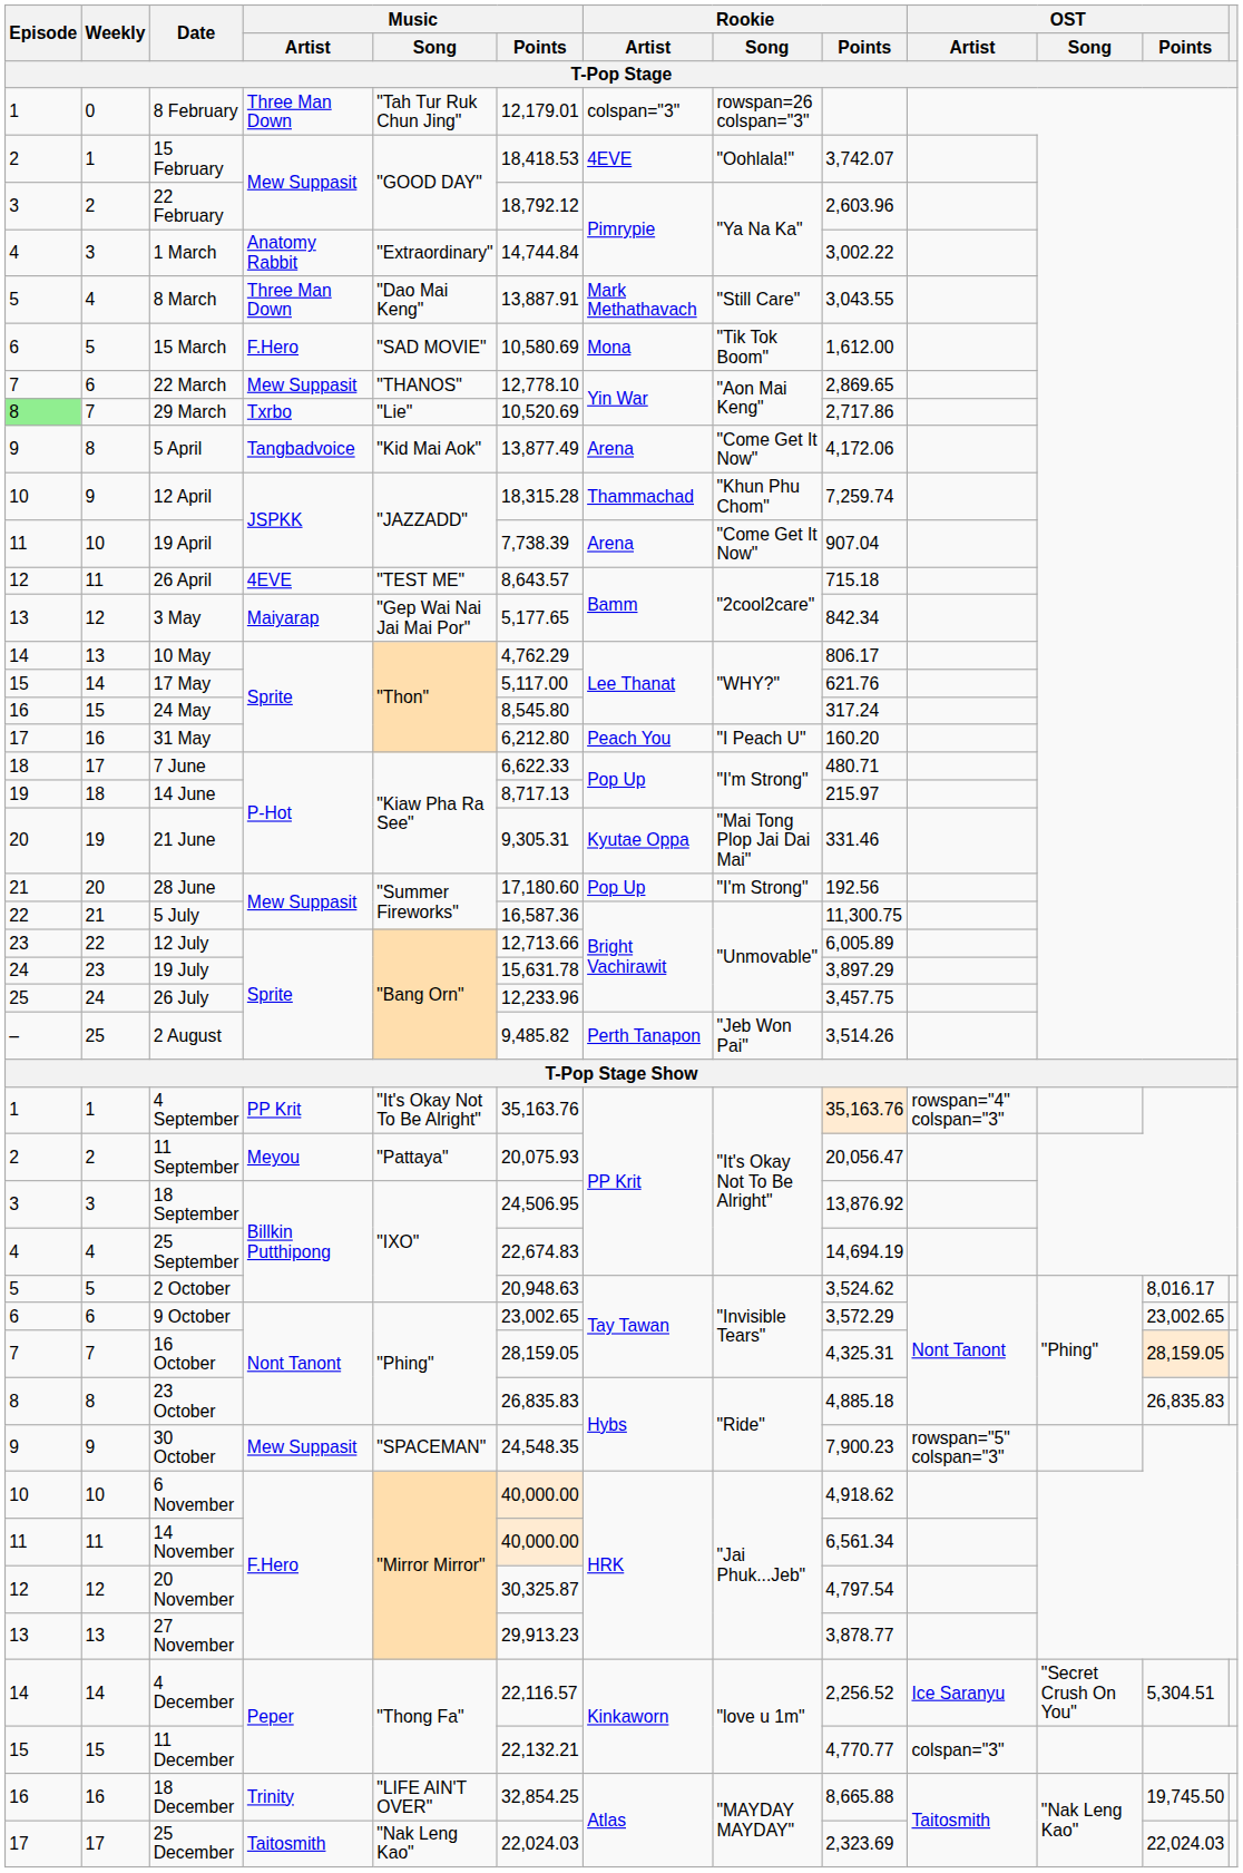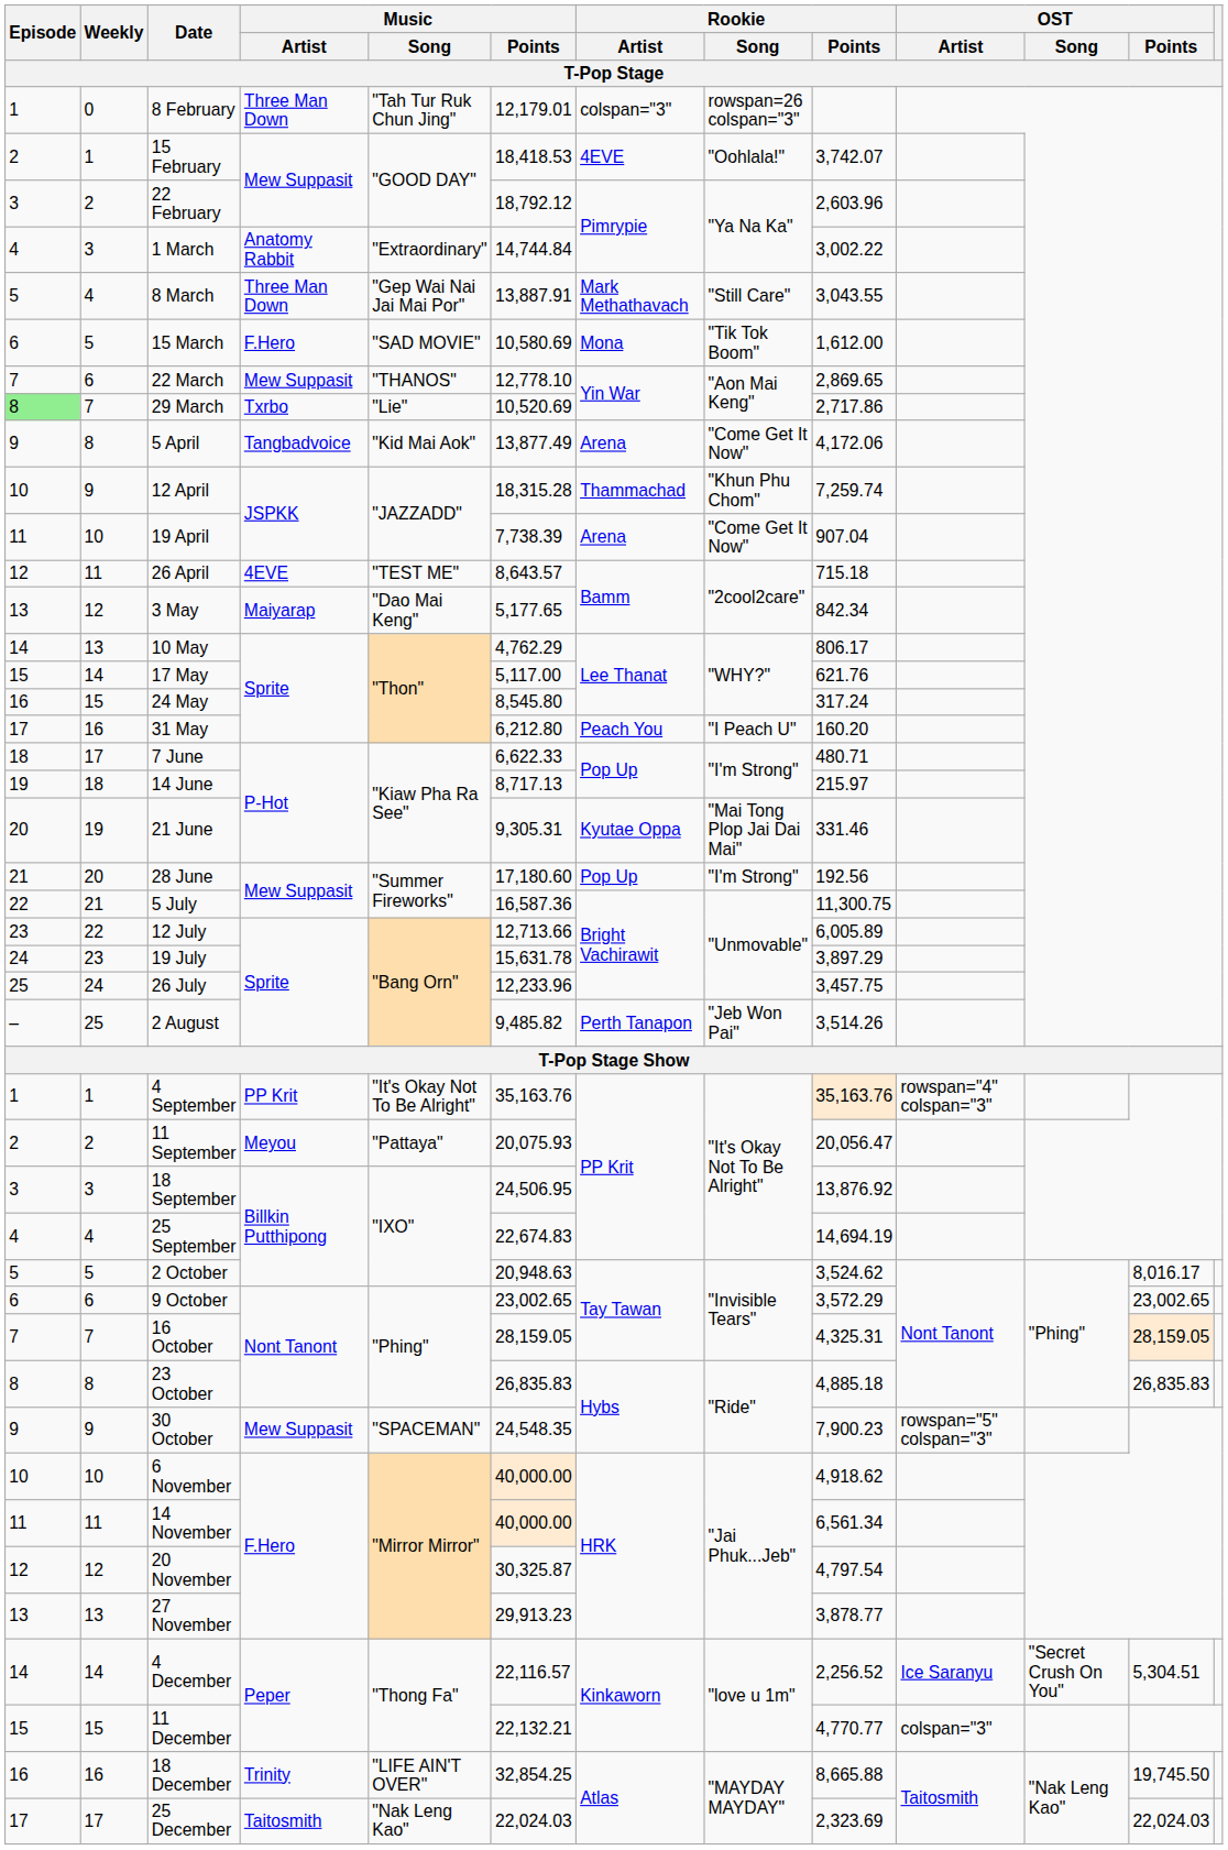8 March | Music / Song: "Dao Mai Keng" -> "Gep Wai Nai Jai Mai Por"
3 May | Music / Song: "Gep Wai Nai Jai Mai Por" -> "Dao Mai Keng"
